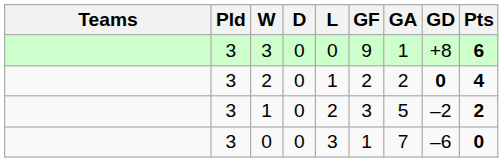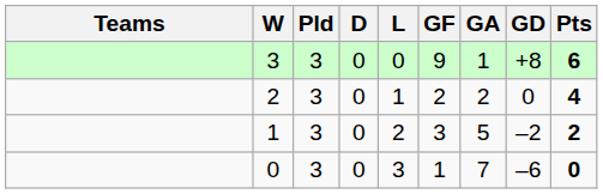columns swapped: Pld <-> W
row 3 | GD: bold -> normal
